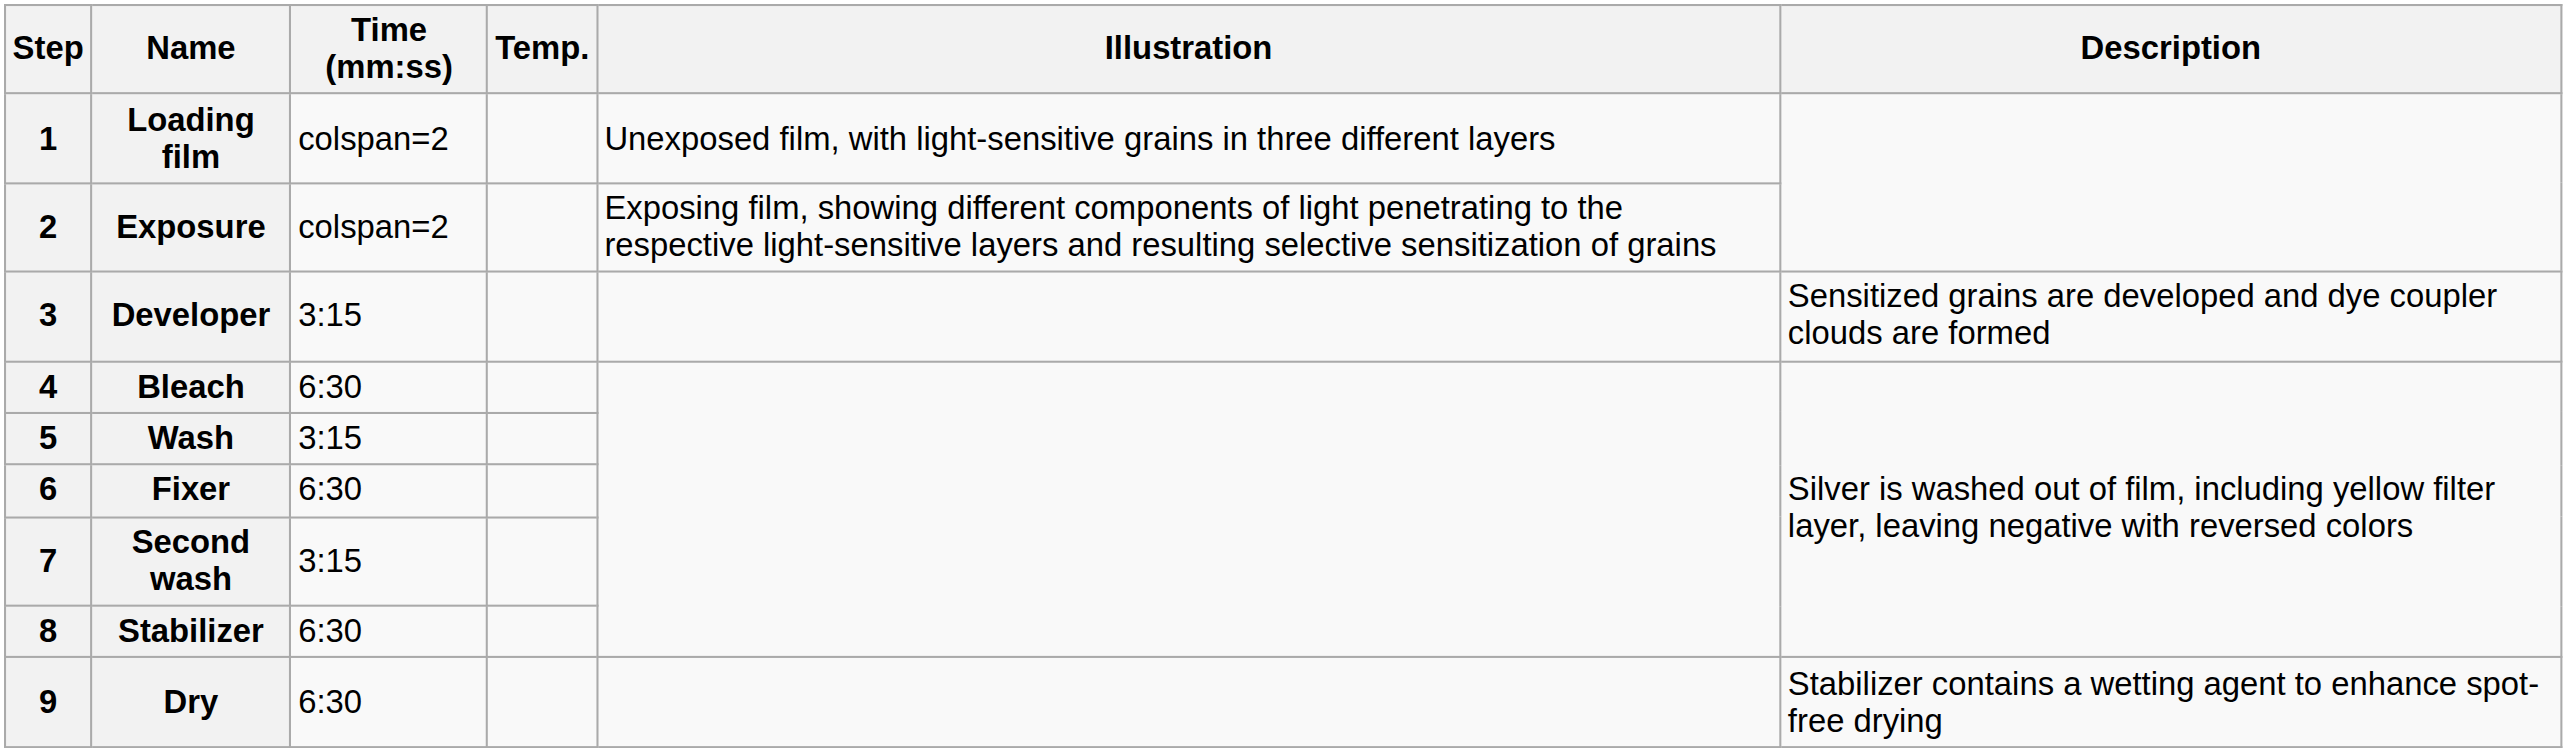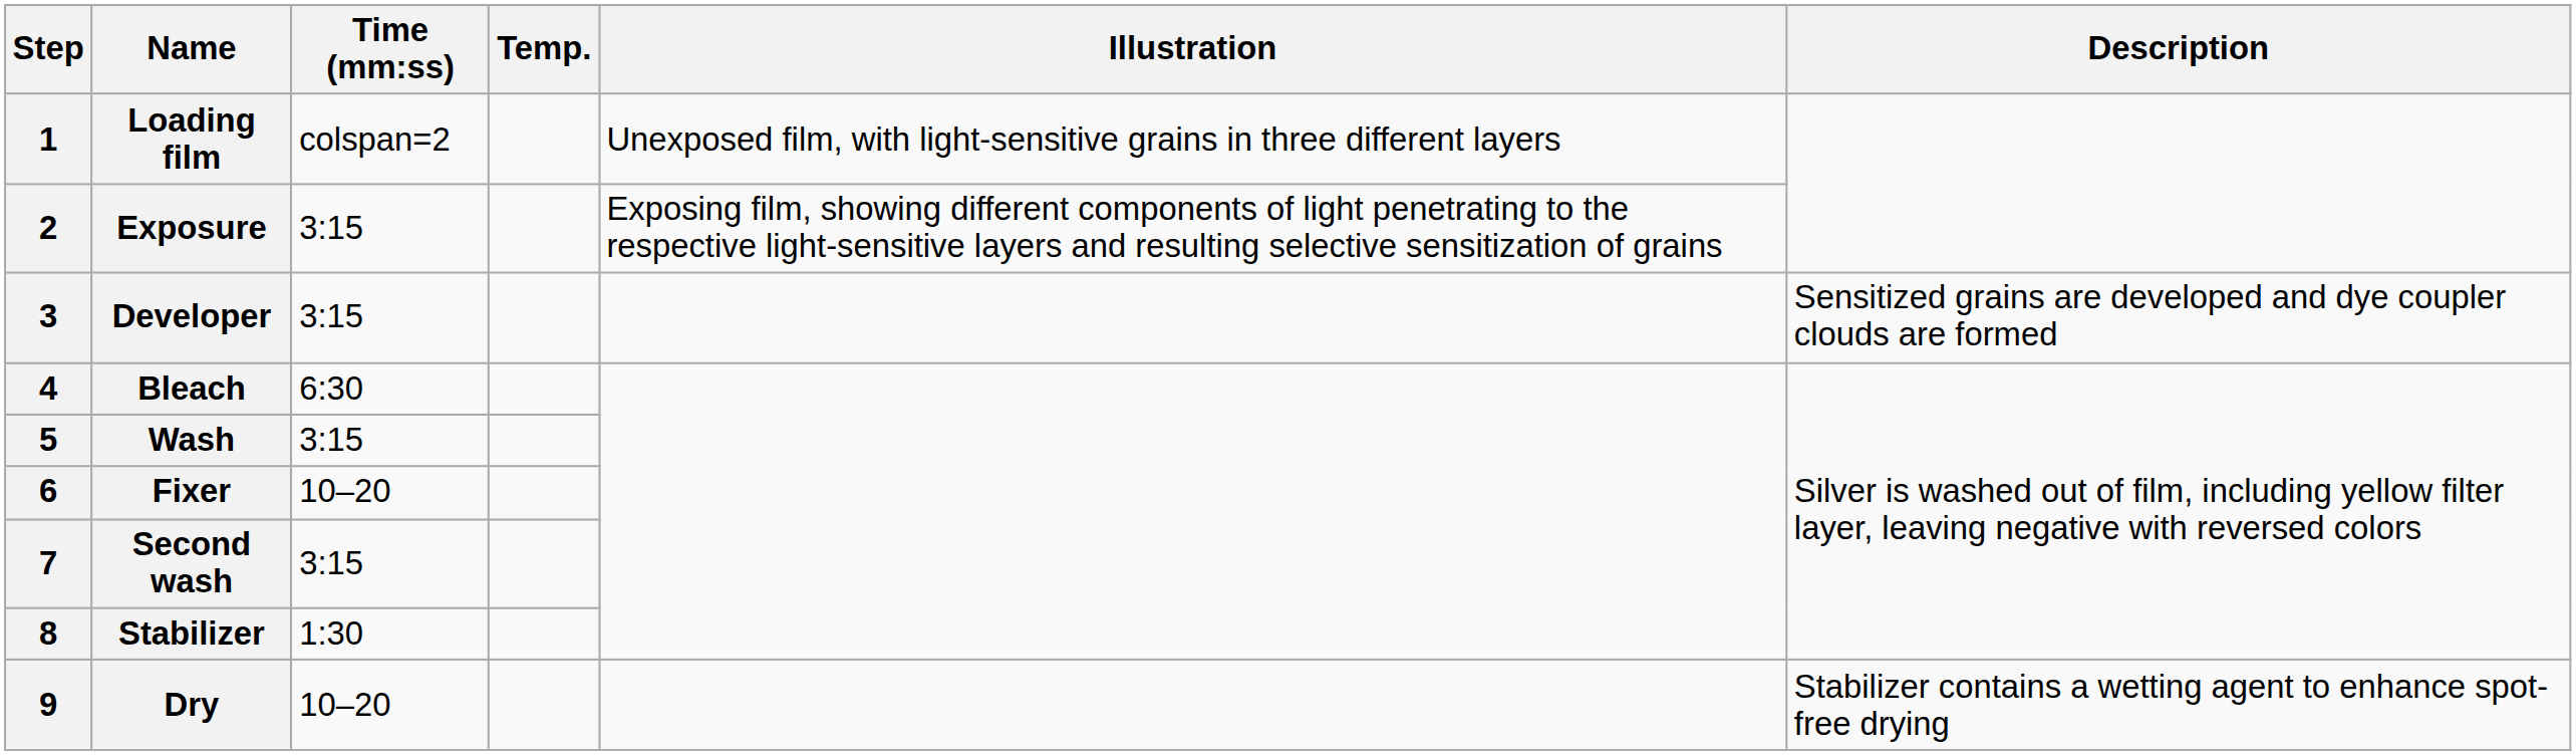Exposure | Time (mm:ss): colspan=2 -> 3:15
Fixer | Time (mm:ss): 6:30 -> 10–20
Stabilizer | Time (mm:ss): 6:30 -> 1:30
Dry | Time (mm:ss): 6:30 -> 10–20
